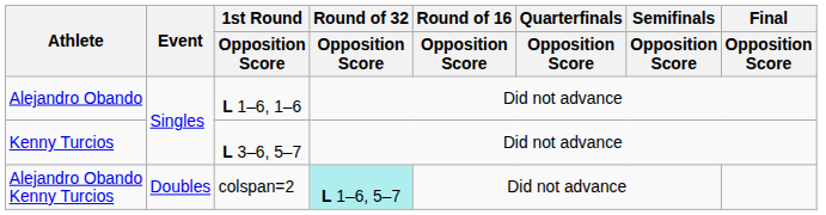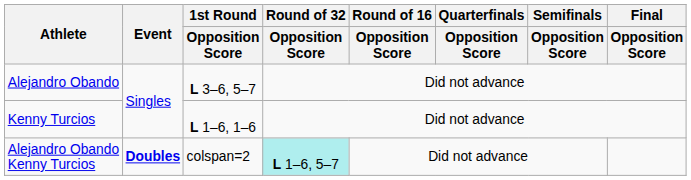Alejandro Obando | 1st Round / Opposition Score: L 1–6, 1–6 -> L 3–6, 5–7
Kenny Turcios | 1st Round / Opposition Score: L 3–6, 5–7 -> L 1–6, 1–6
Alejandro Obando Kenny Turcios | Event: normal -> bold
